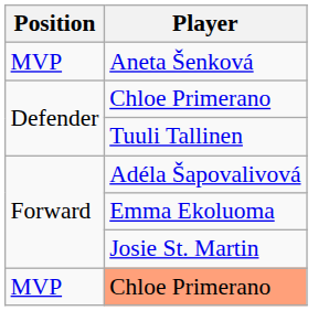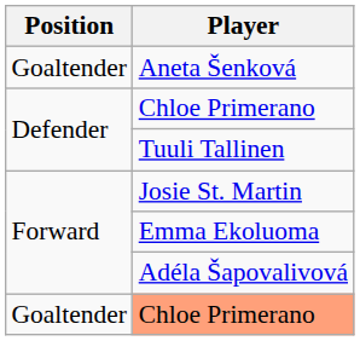row 2 | Position: MVP -> Goaltender
row 5 | Player: Adéla Šapovalivová -> Josie St. Martin
row 7 | Player: Josie St. Martin -> Adéla Šapovalivová
row 8 | Position: MVP -> Goaltender
